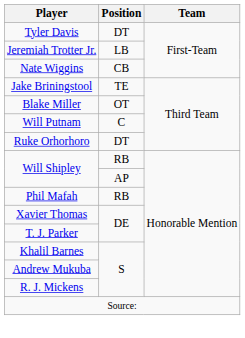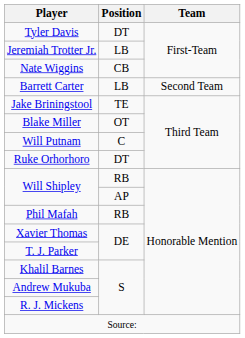+ row: Barrett Carter | LB | Second Team
